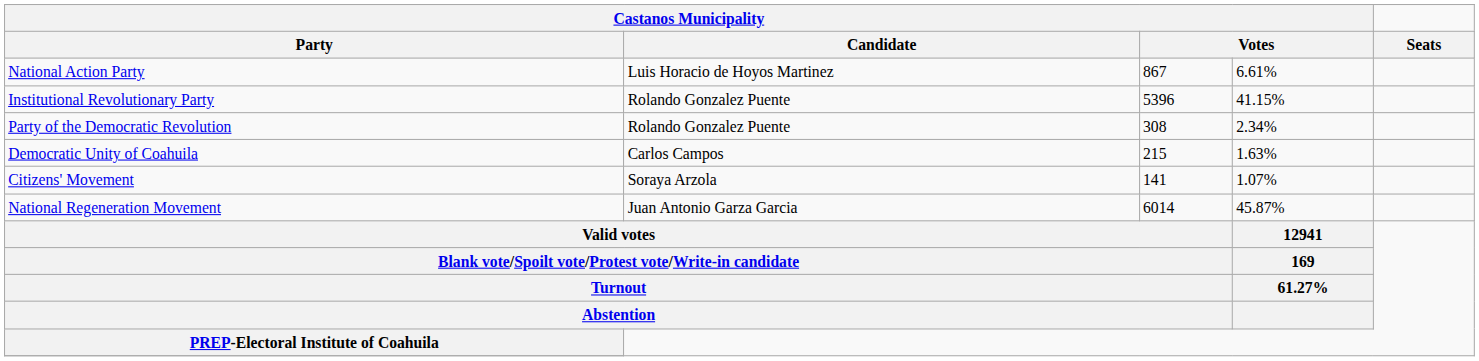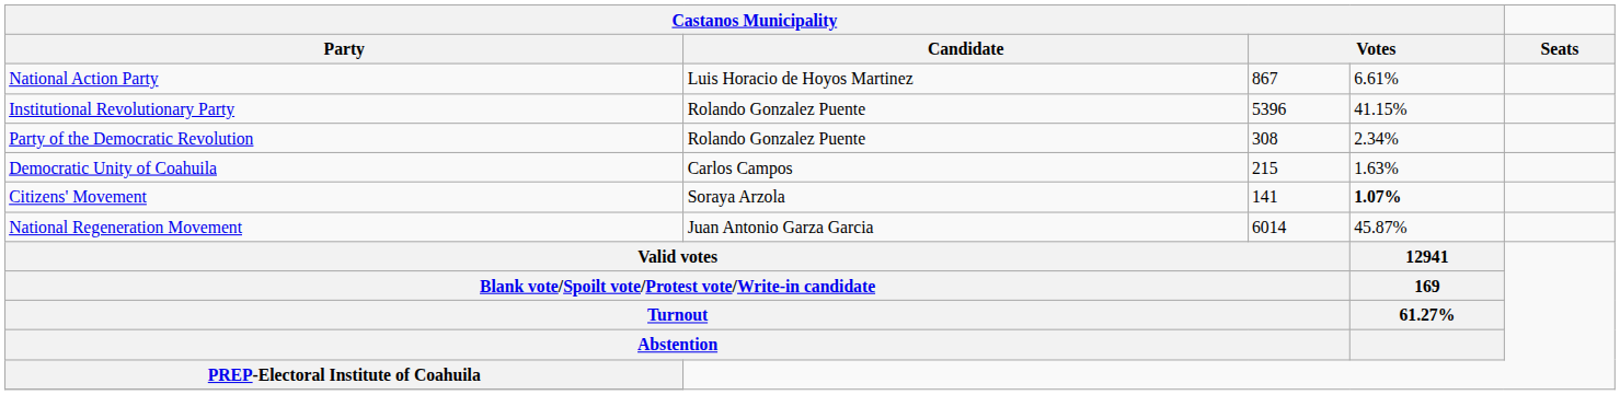Citizens' Movement | column 4: normal -> bold
